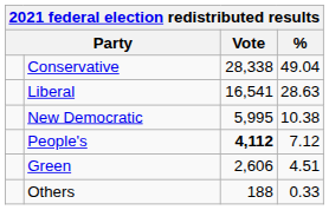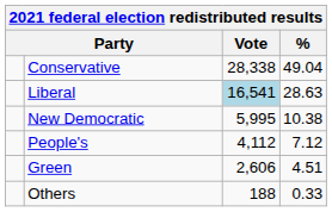Liberal | Vote: no background -> lightblue background
People's | Vote: bold -> normal
